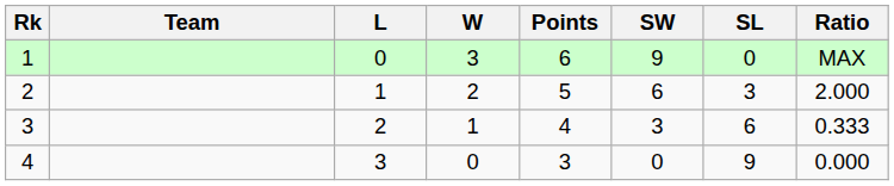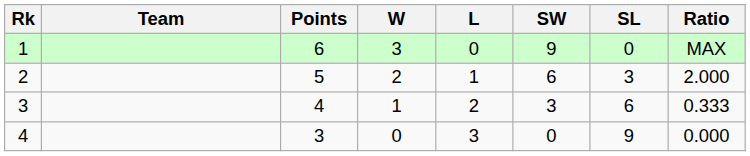columns swapped: Points <-> L
